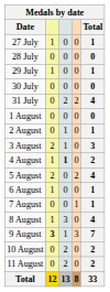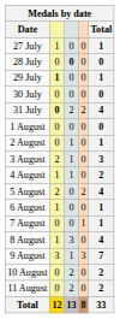28 July | column 3: normal -> bold
29 July | column 2: normal -> bold
31 July | column 2: normal -> bold
4 August | column 3: bold -> normal
9 August | column 2: bold -> normal
